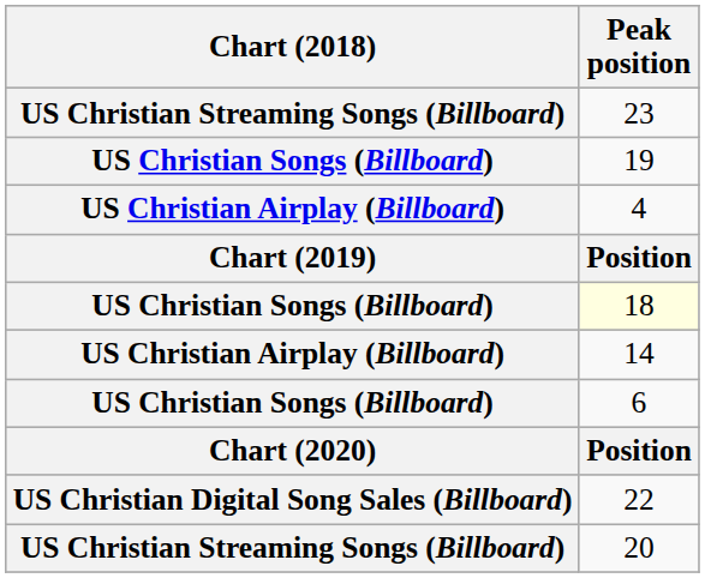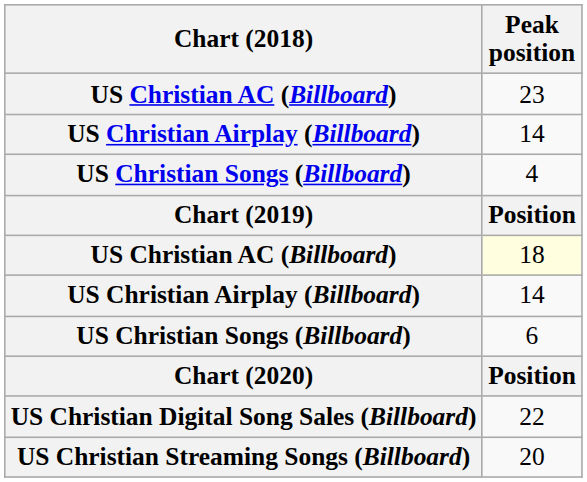row 2 | Chart (2018): US Christian Streaming Songs (Billboard) -> US Christian AC (Billboard)
row 3 | Chart (2018): US Christian Songs (Billboard) -> US Christian Airplay (Billboard)
row 3 | Peak position: 19 -> 14
row 4 | Chart (2018): US Christian Airplay (Billboard) -> US Christian Songs (Billboard)
row 6 | Chart (2018): US Christian Songs (Billboard) -> US Christian AC (Billboard)
